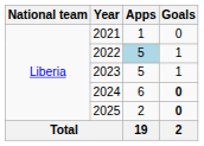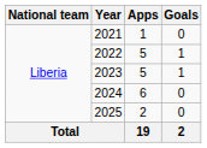2022 | Apps: lightblue background -> no background
2024 | Goals: bold -> normal
2025 | Goals: bold -> normal
